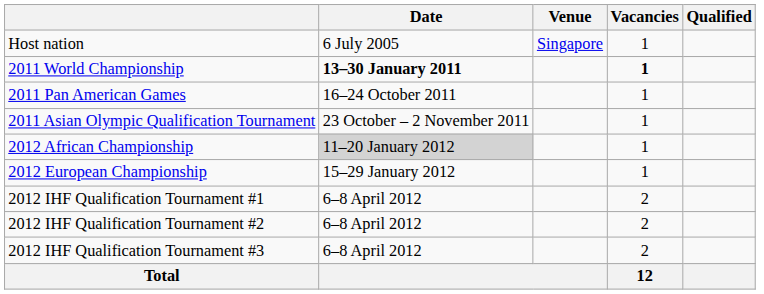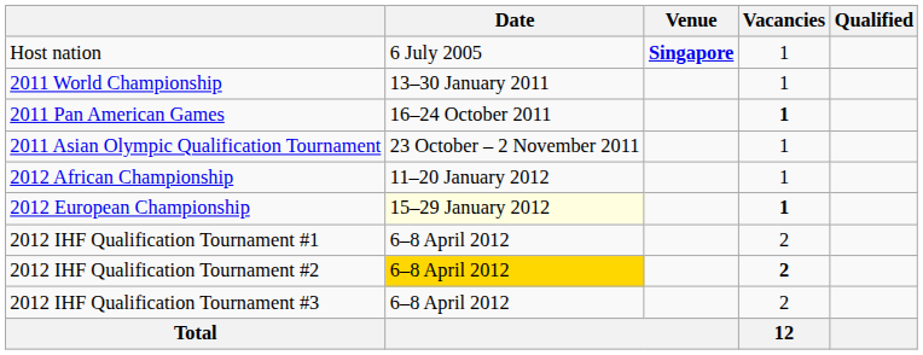Host nation | Venue: normal -> bold
2011 World Championship | Date: bold -> normal
2011 World Championship | Vacancies: bold -> normal
2011 Pan American Games | Vacancies: normal -> bold
2012 African Championship | Date: lightgrey background -> no background
2012 European Championship | Date: no background -> lightyellow background
2012 European Championship | Vacancies: normal -> bold
2012 IHF Qualification Tournament #2 | Date: no background -> gold background
2012 IHF Qualification Tournament #2 | Vacancies: normal -> bold
